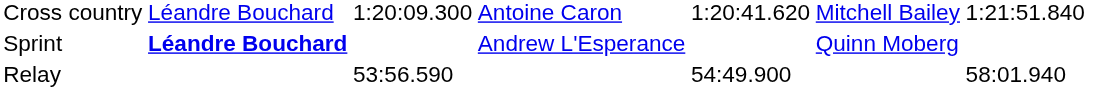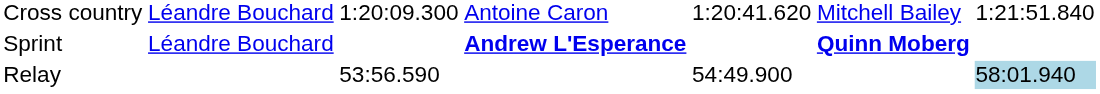Sprint | column 2: bold -> normal
Sprint | column 4: normal -> bold
Sprint | column 6: normal -> bold
Relay | column 7: no background -> lightblue background
